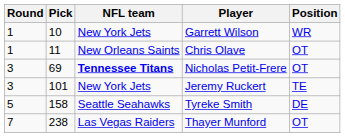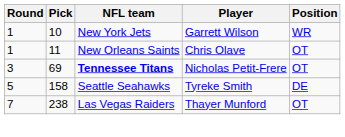- row: 3 | 101 | New York Jets | Jeremy Ruckert | TE
